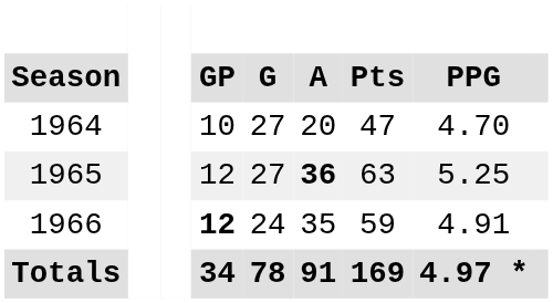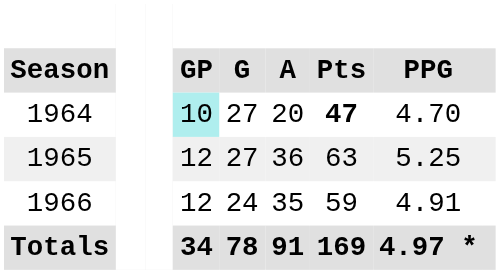1964 | GP: no background -> paleturquoise background
1964 | Pts: normal -> bold
1965 | A: bold -> normal
1966 | GP: bold -> normal
